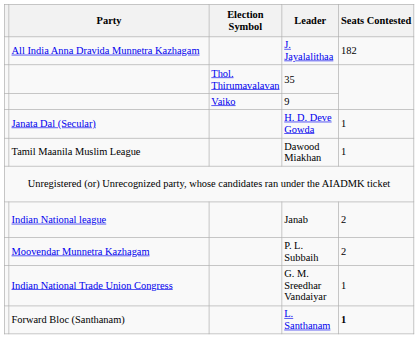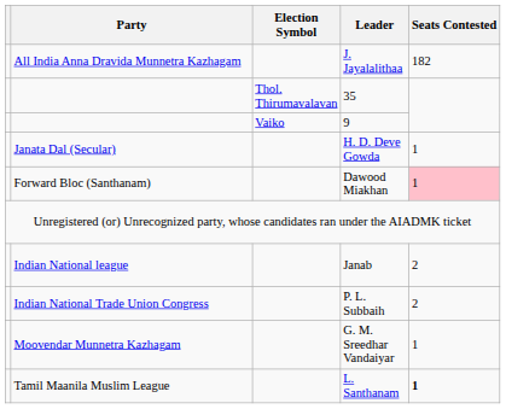Dawood Miakhan | Party: Tamil Maanila Muslim League -> Forward Bloc (Santhanam)
Dawood Miakhan | column 5: no background -> pink background
P. L. Subbaih | Party: Moovendar Munnetra Kazhagam -> Indian National Trade Union Congress
G. M. Sreedhar Vandaiyar | Party: Indian National Trade Union Congress -> Moovendar Munnetra Kazhagam
L. Santhanam | Party: Forward Bloc (Santhanam) -> Tamil Maanila Muslim League
